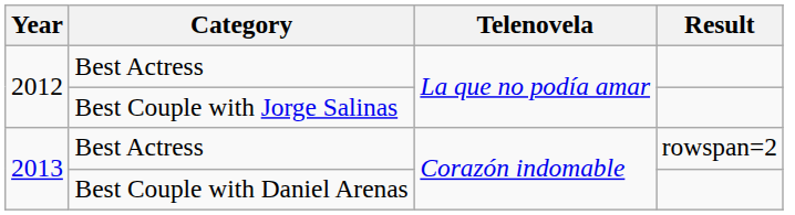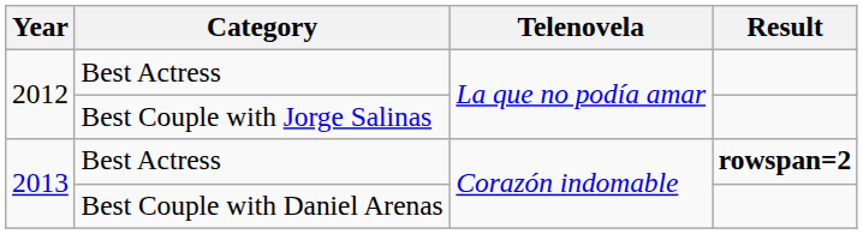2013 / Best Actress | Result: normal -> bold
